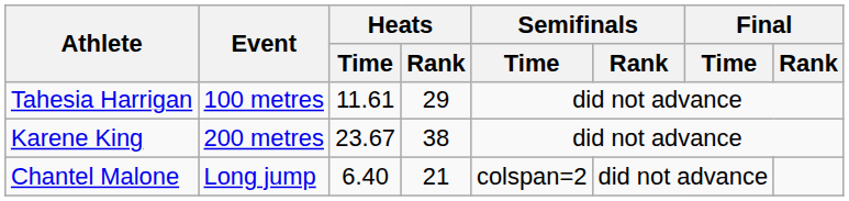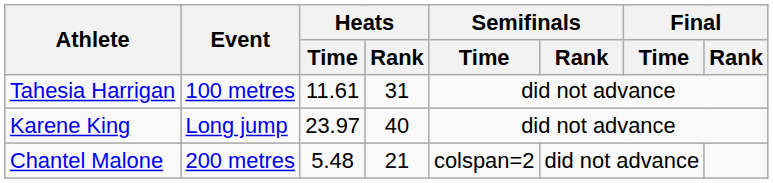Tahesia Harrigan | Heats / Rank: 29 -> 31
Karene King | Event: 200 metres -> Long jump
Karene King | Heats / Time: 23.67 -> 23.97
Karene King | Heats / Rank: 38 -> 40
Chantel Malone | Event: Long jump -> 200 metres
Chantel Malone | Heats / Time: 6.40 -> 5.48
